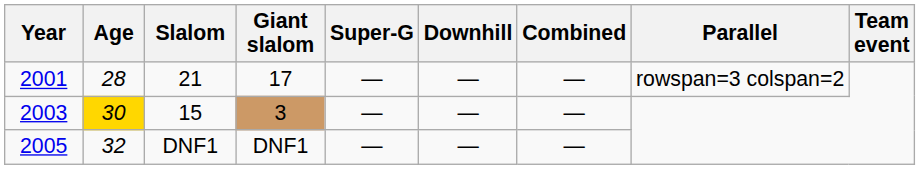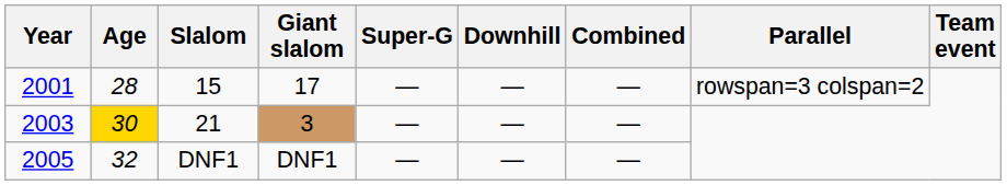2001 | Slalom: 21 -> 15
2003 | Slalom: 15 -> 21
